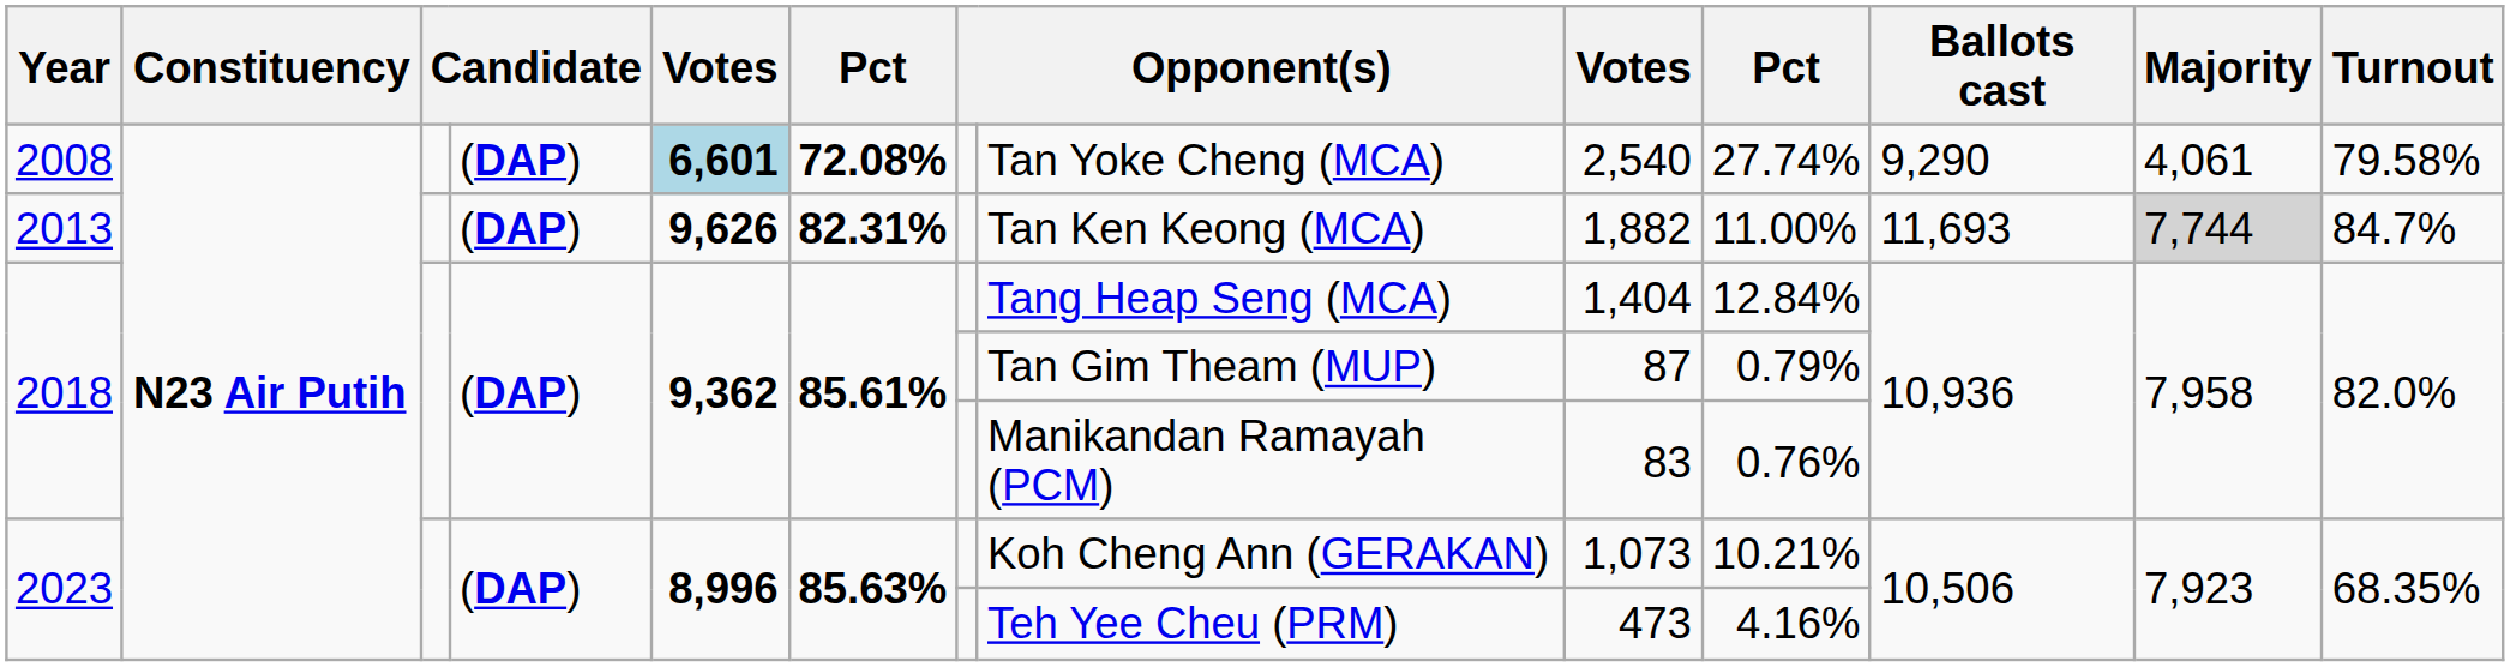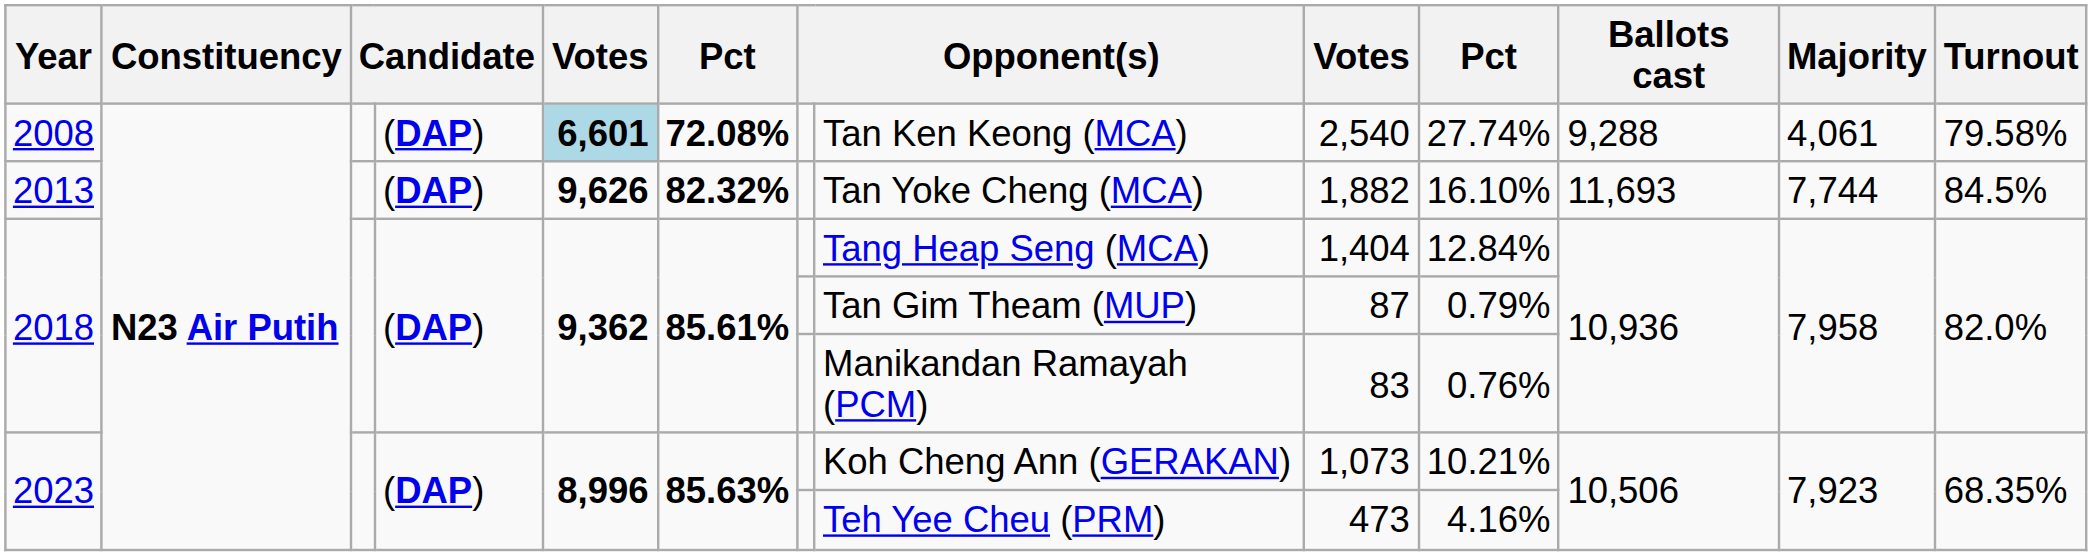2008 | column 8: Tan Yoke Cheng (MCA) -> Tan Ken Keong (MCA)
2008 | Ballots cast: 9,290 -> 9,288
2013 | column 6: 82.31% -> 82.32%
2013 | column 8: Tan Ken Keong (MCA) -> Tan Yoke Cheng (MCA)
2013 | column 10: 11.00% -> 16.10%
2013 | Majority: lightgrey background -> no background
2013 | Turnout: 84.7% -> 84.5%
